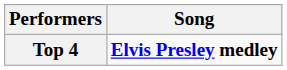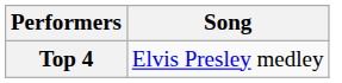Top 4 | Song: bold -> normal
